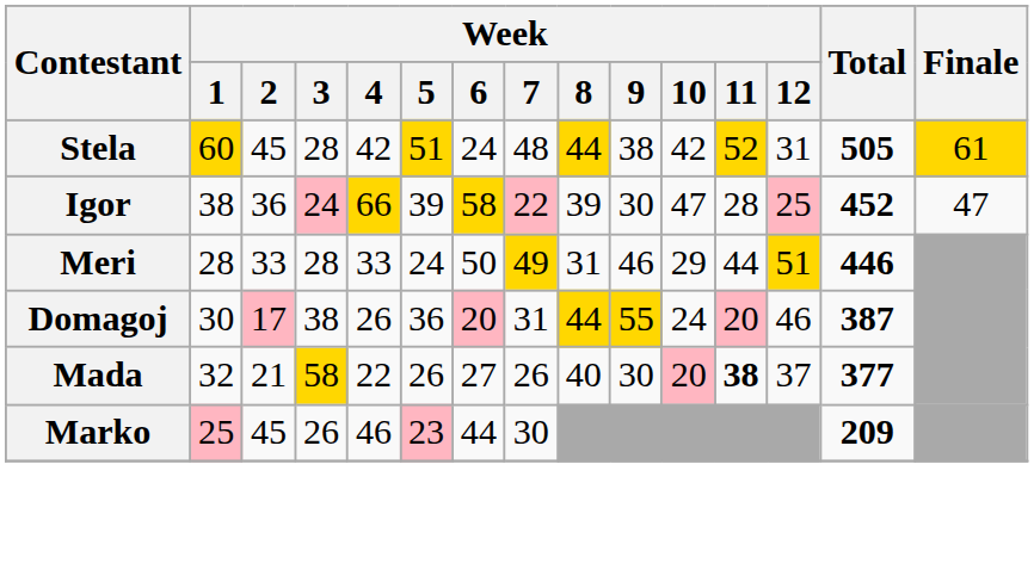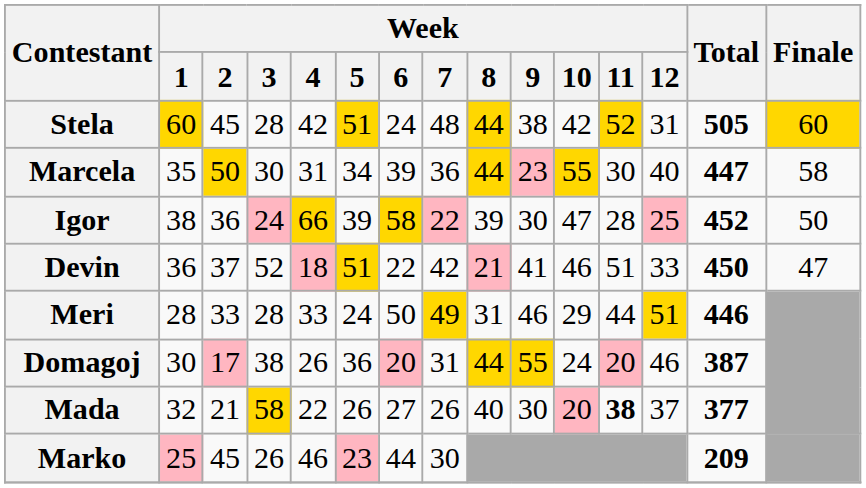Stela | Finale: 61 -> 60
+ row: Marcela | 35 | 50 | 30 | 31 | 34 | 39 | 36 | 44 | 23 | 55 | 30 | 40 | 447 | 58
Igor | Finale: 47 -> 50
+ row: Devin | 36 | 37 | 52 | 18 | 51 | 22 | 42 | 21 | 41 | 46 | 51 | 33 | 450 | 47
